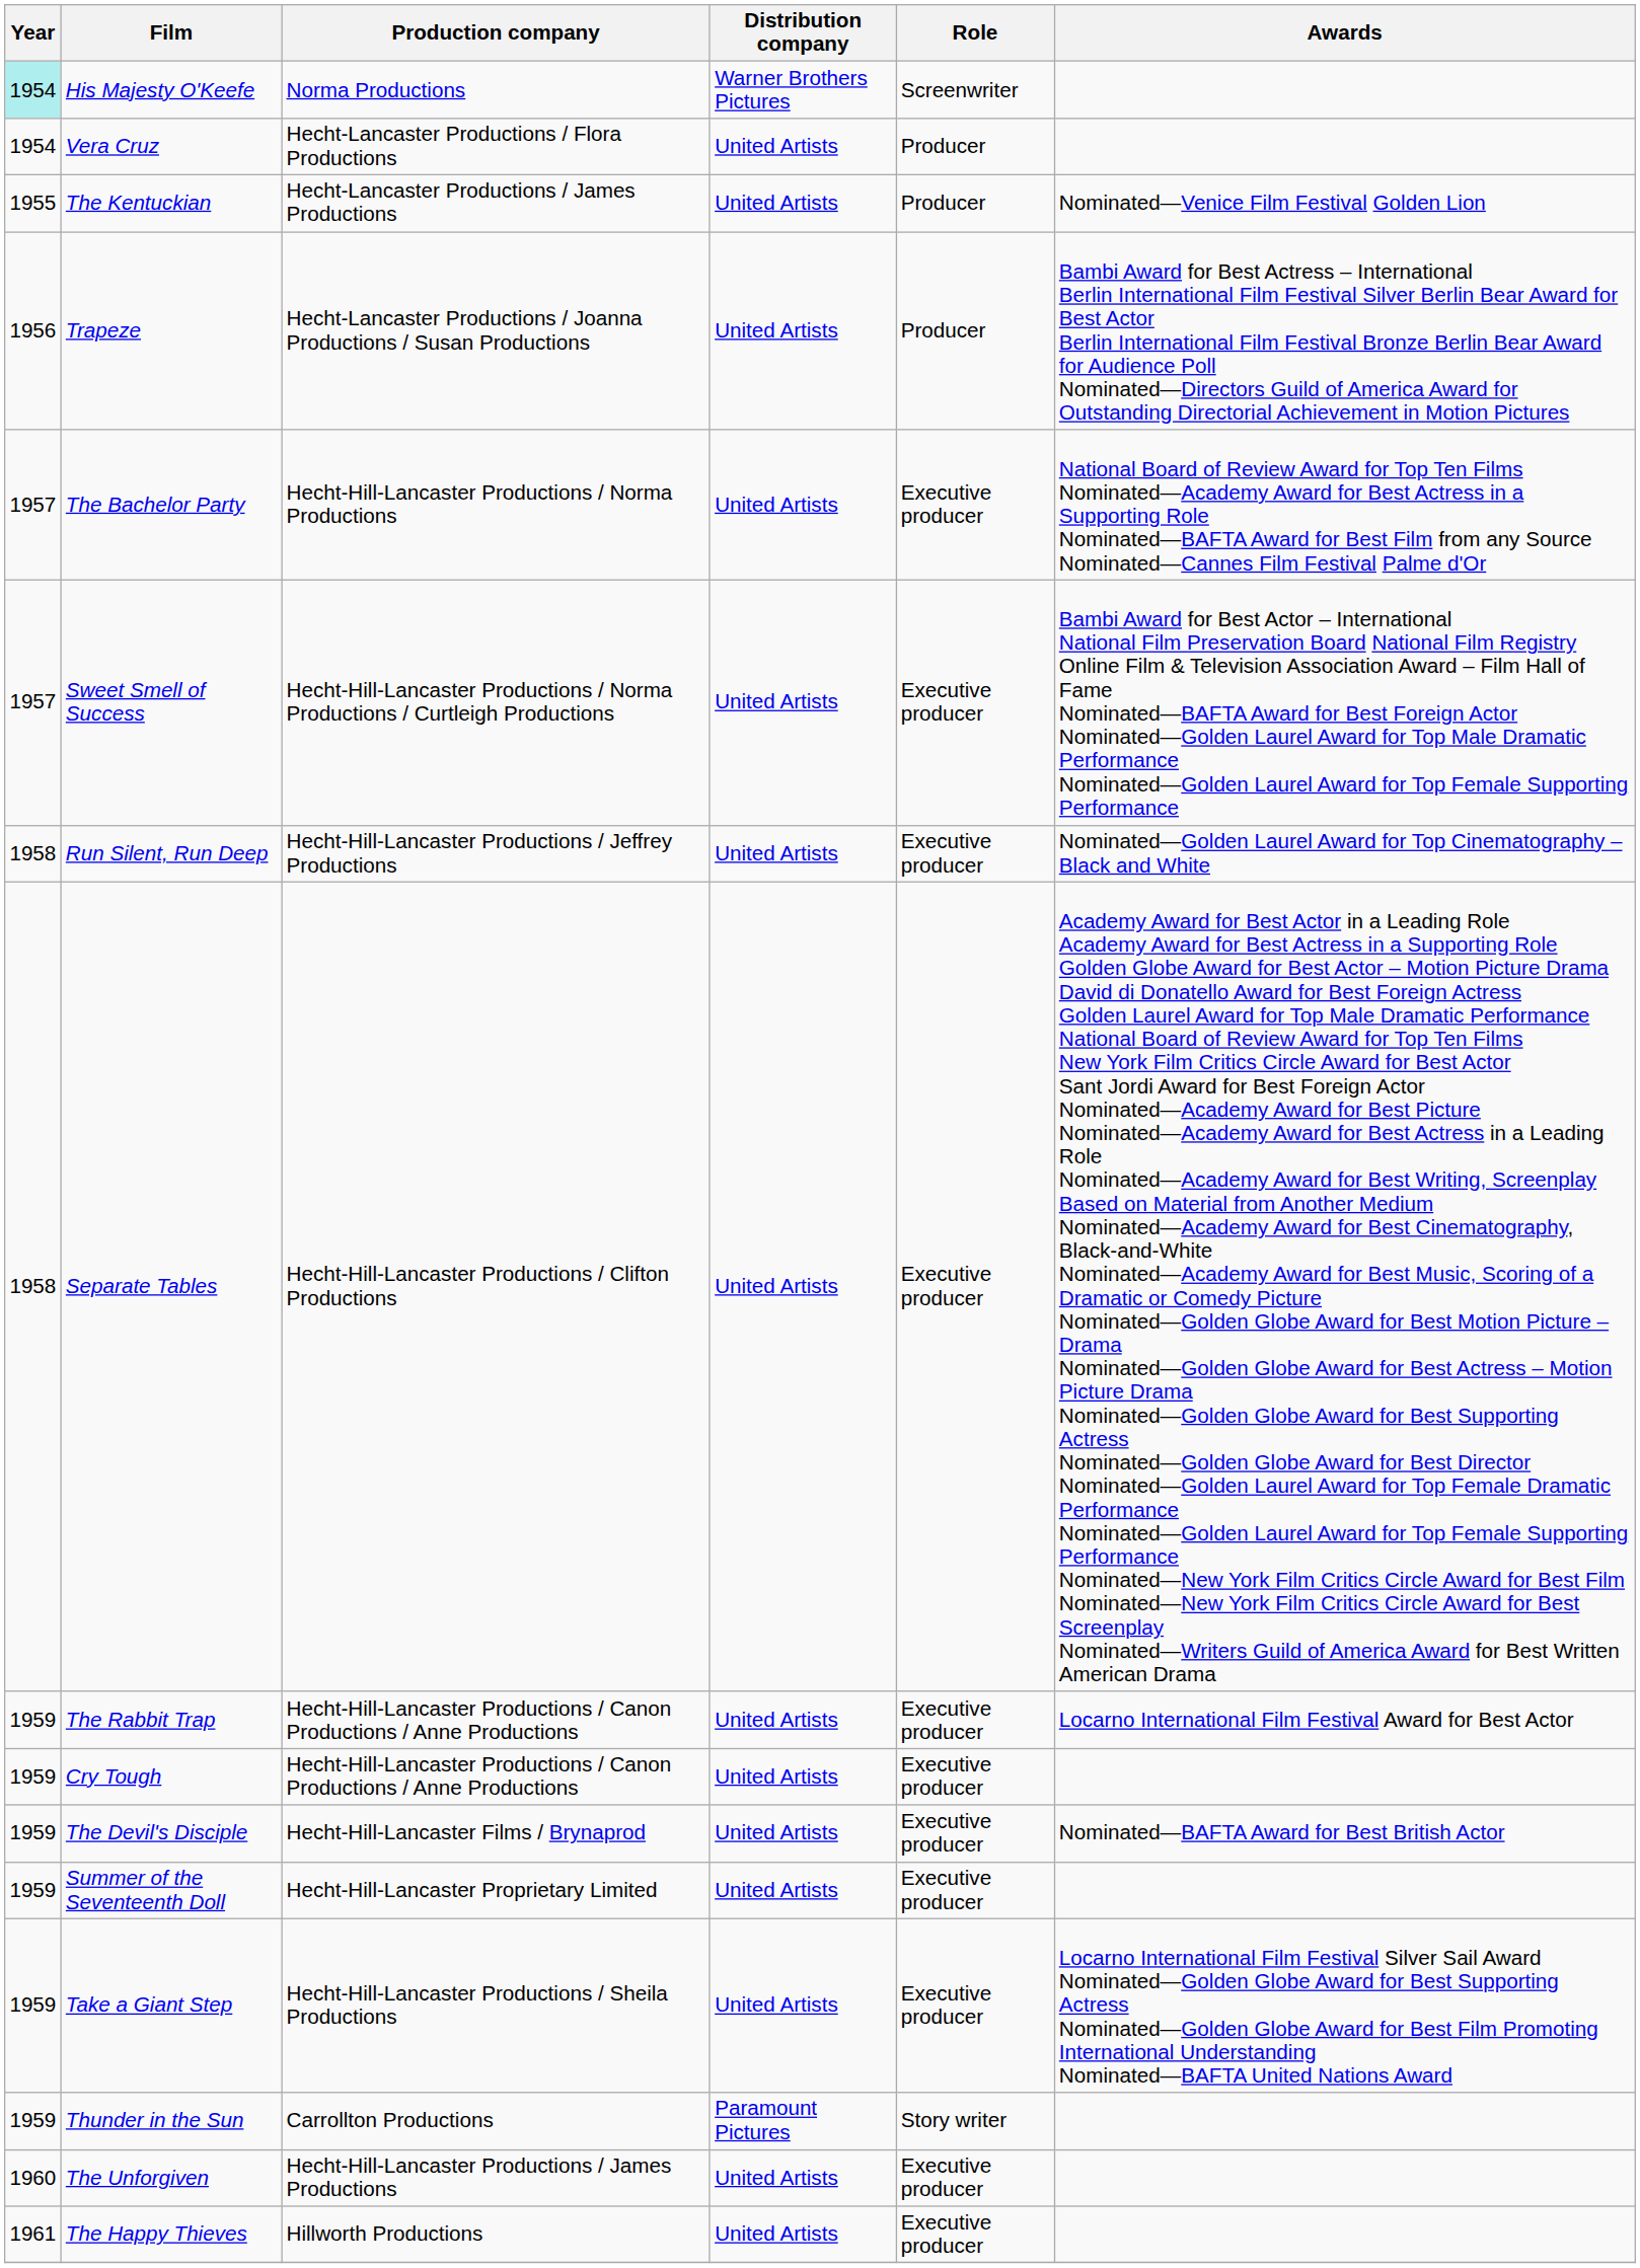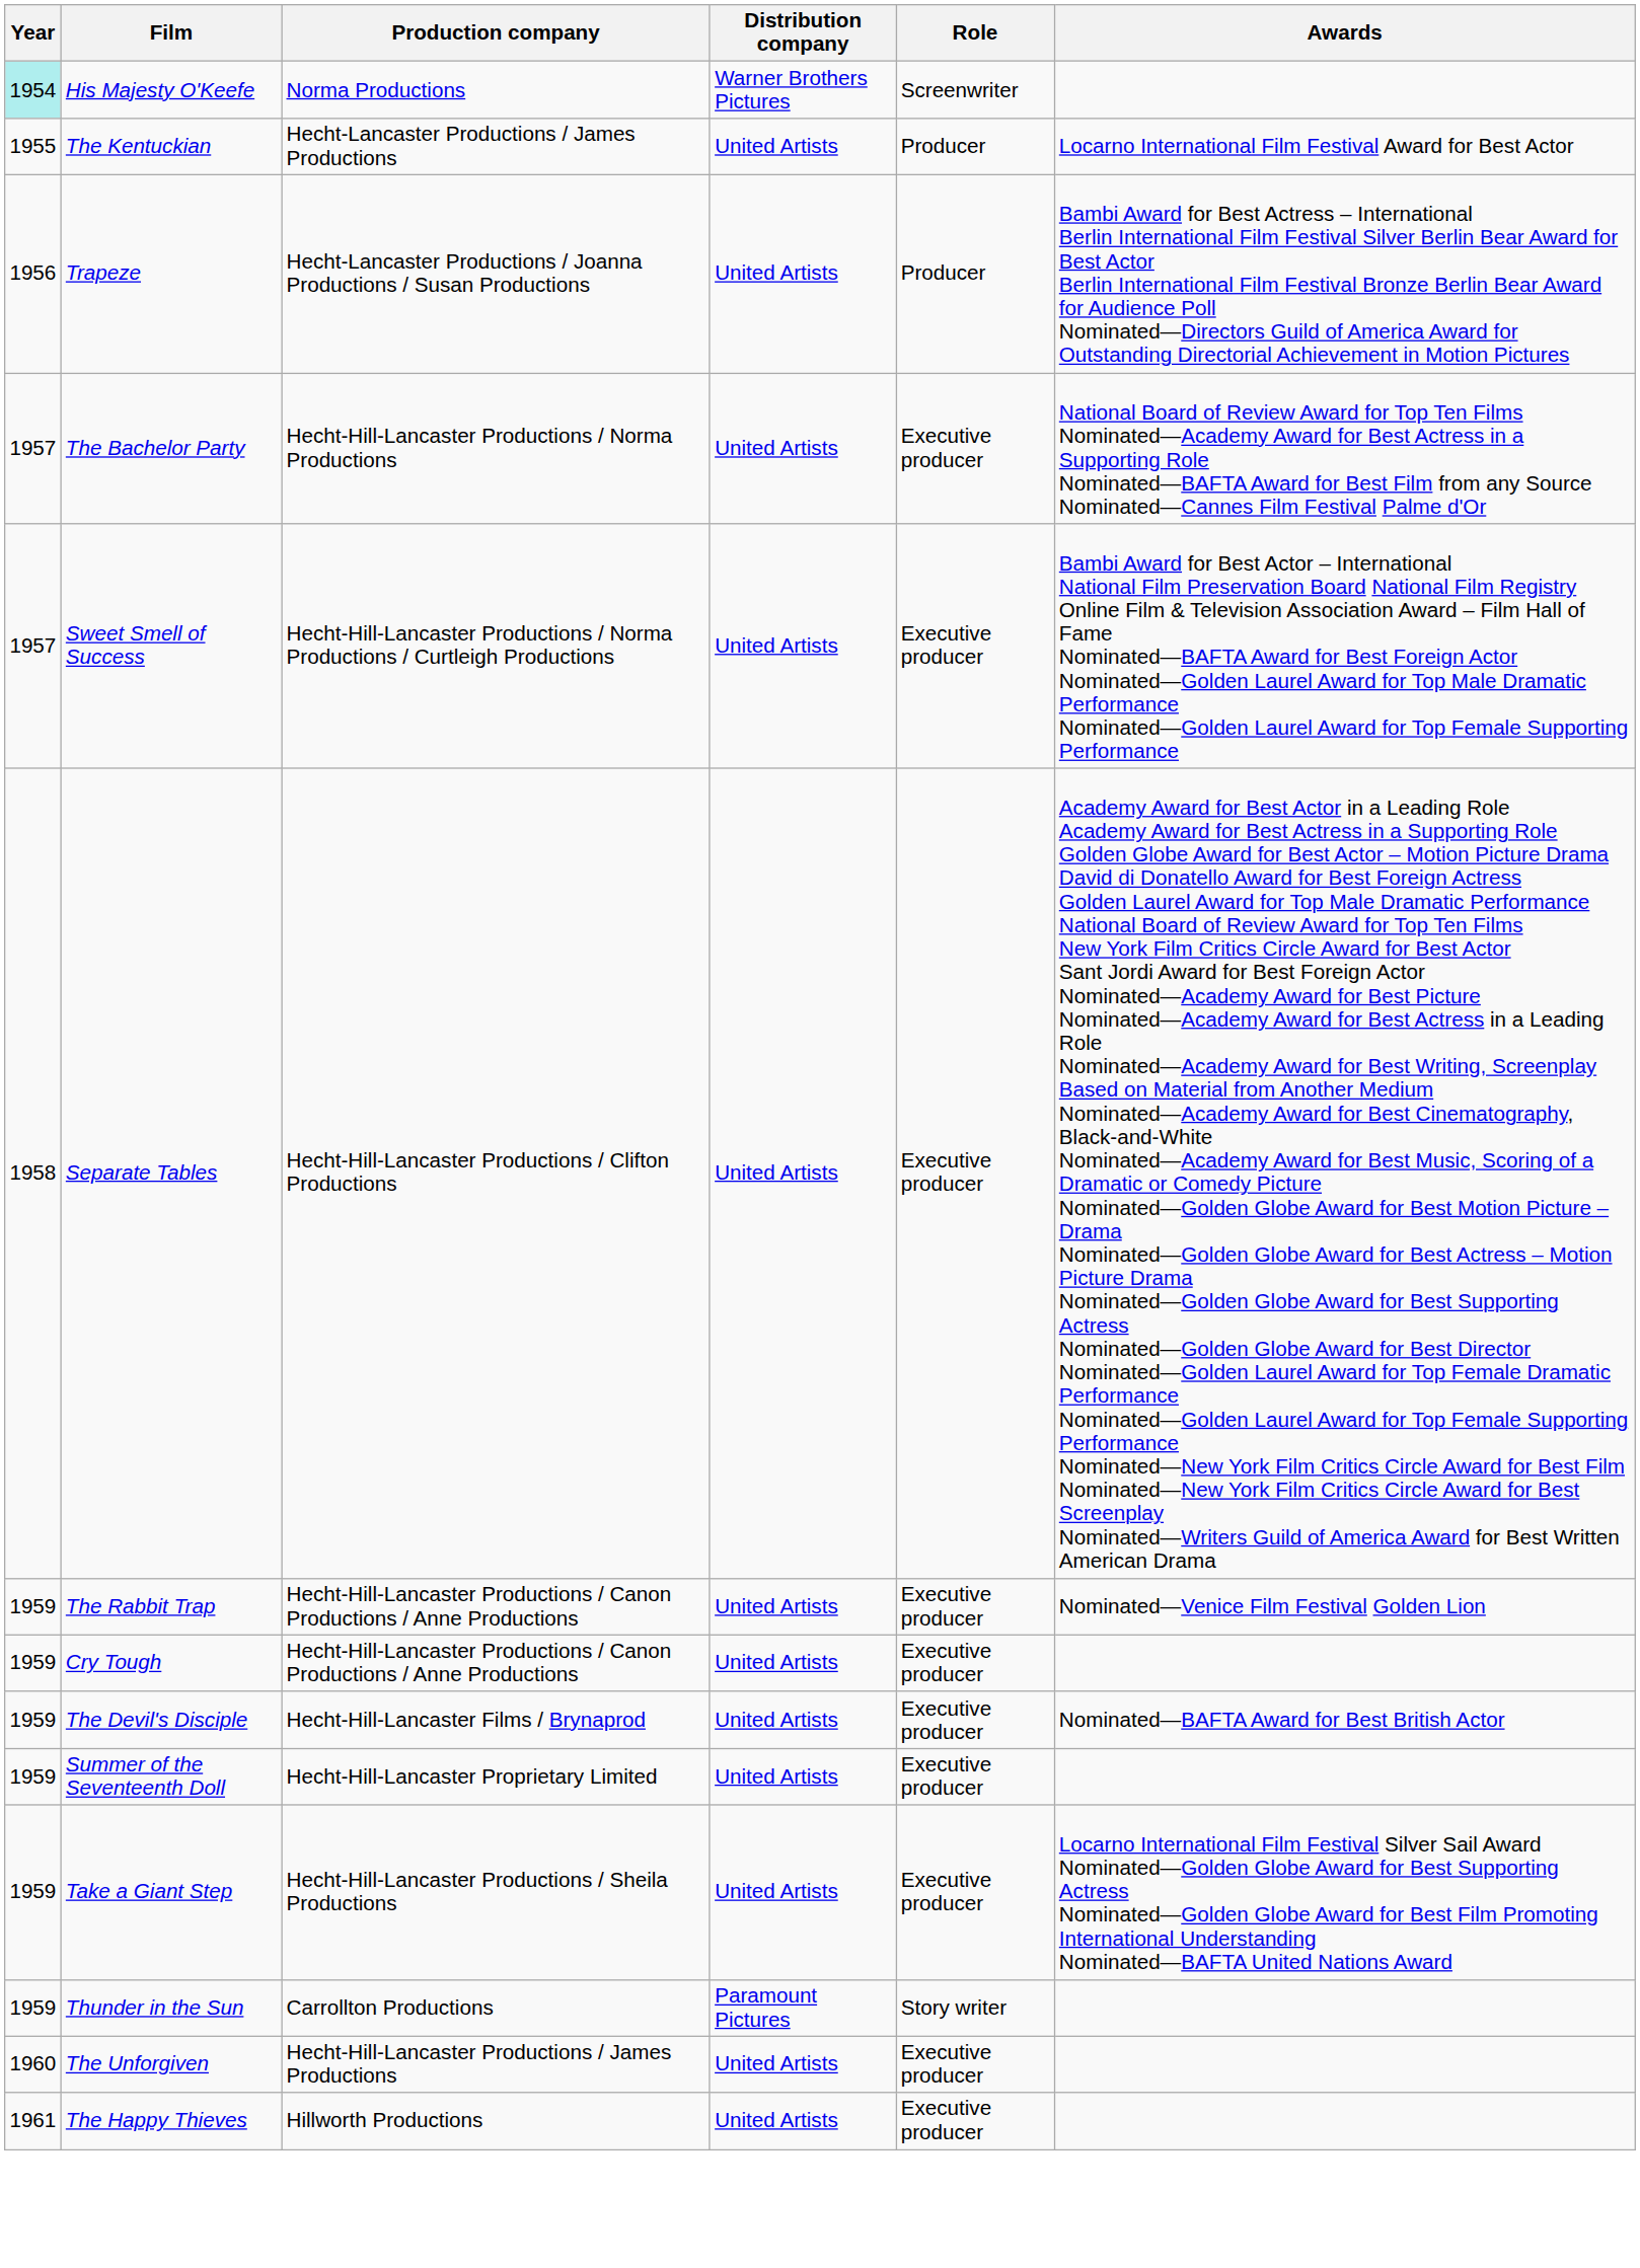- row: 1954 | Vera Cruz | Hecht-Lancaster Productions / Flora Productions | United Artists | Producer
The Kentuckian | Awards: Nominated—Venice Film Festival Golden Lion -> Locarno International Film Festival Award for Best Actor
- row: 1958 | Run Silent, Run Deep | Hecht-Hill-Lancaster Productions / Jeffrey Productions | United Artists | Executive producer | Nominated—Golden Laurel Award for Top Cinematography – Black and White
The Rabbit Trap | Awards: Locarno International Film Festival Award for Best Actor -> Nominated—Venice Film Festival Golden Lion
